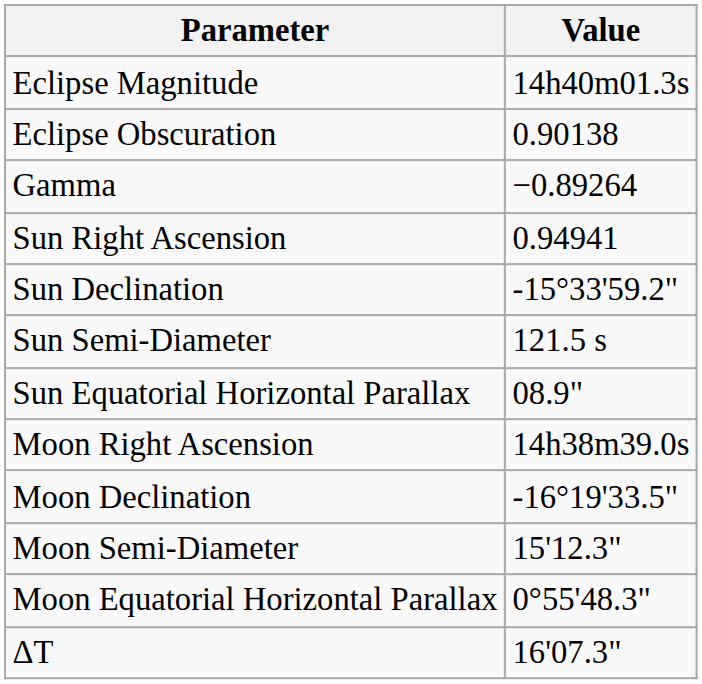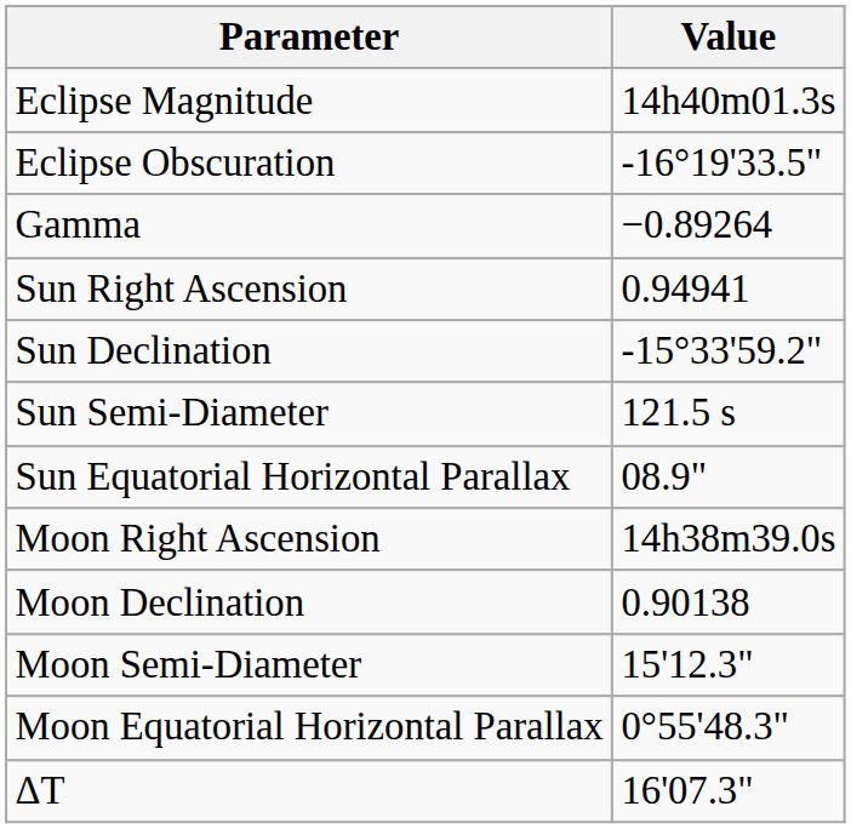Eclipse Obscuration | Value: 0.90138 -> -16°19'33.5"
Moon Declination | Value: -16°19'33.5" -> 0.90138
